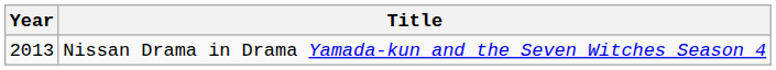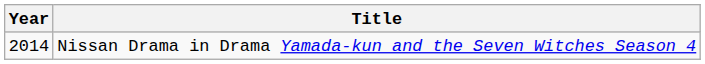row 2 | Year: 2013 -> 2014
